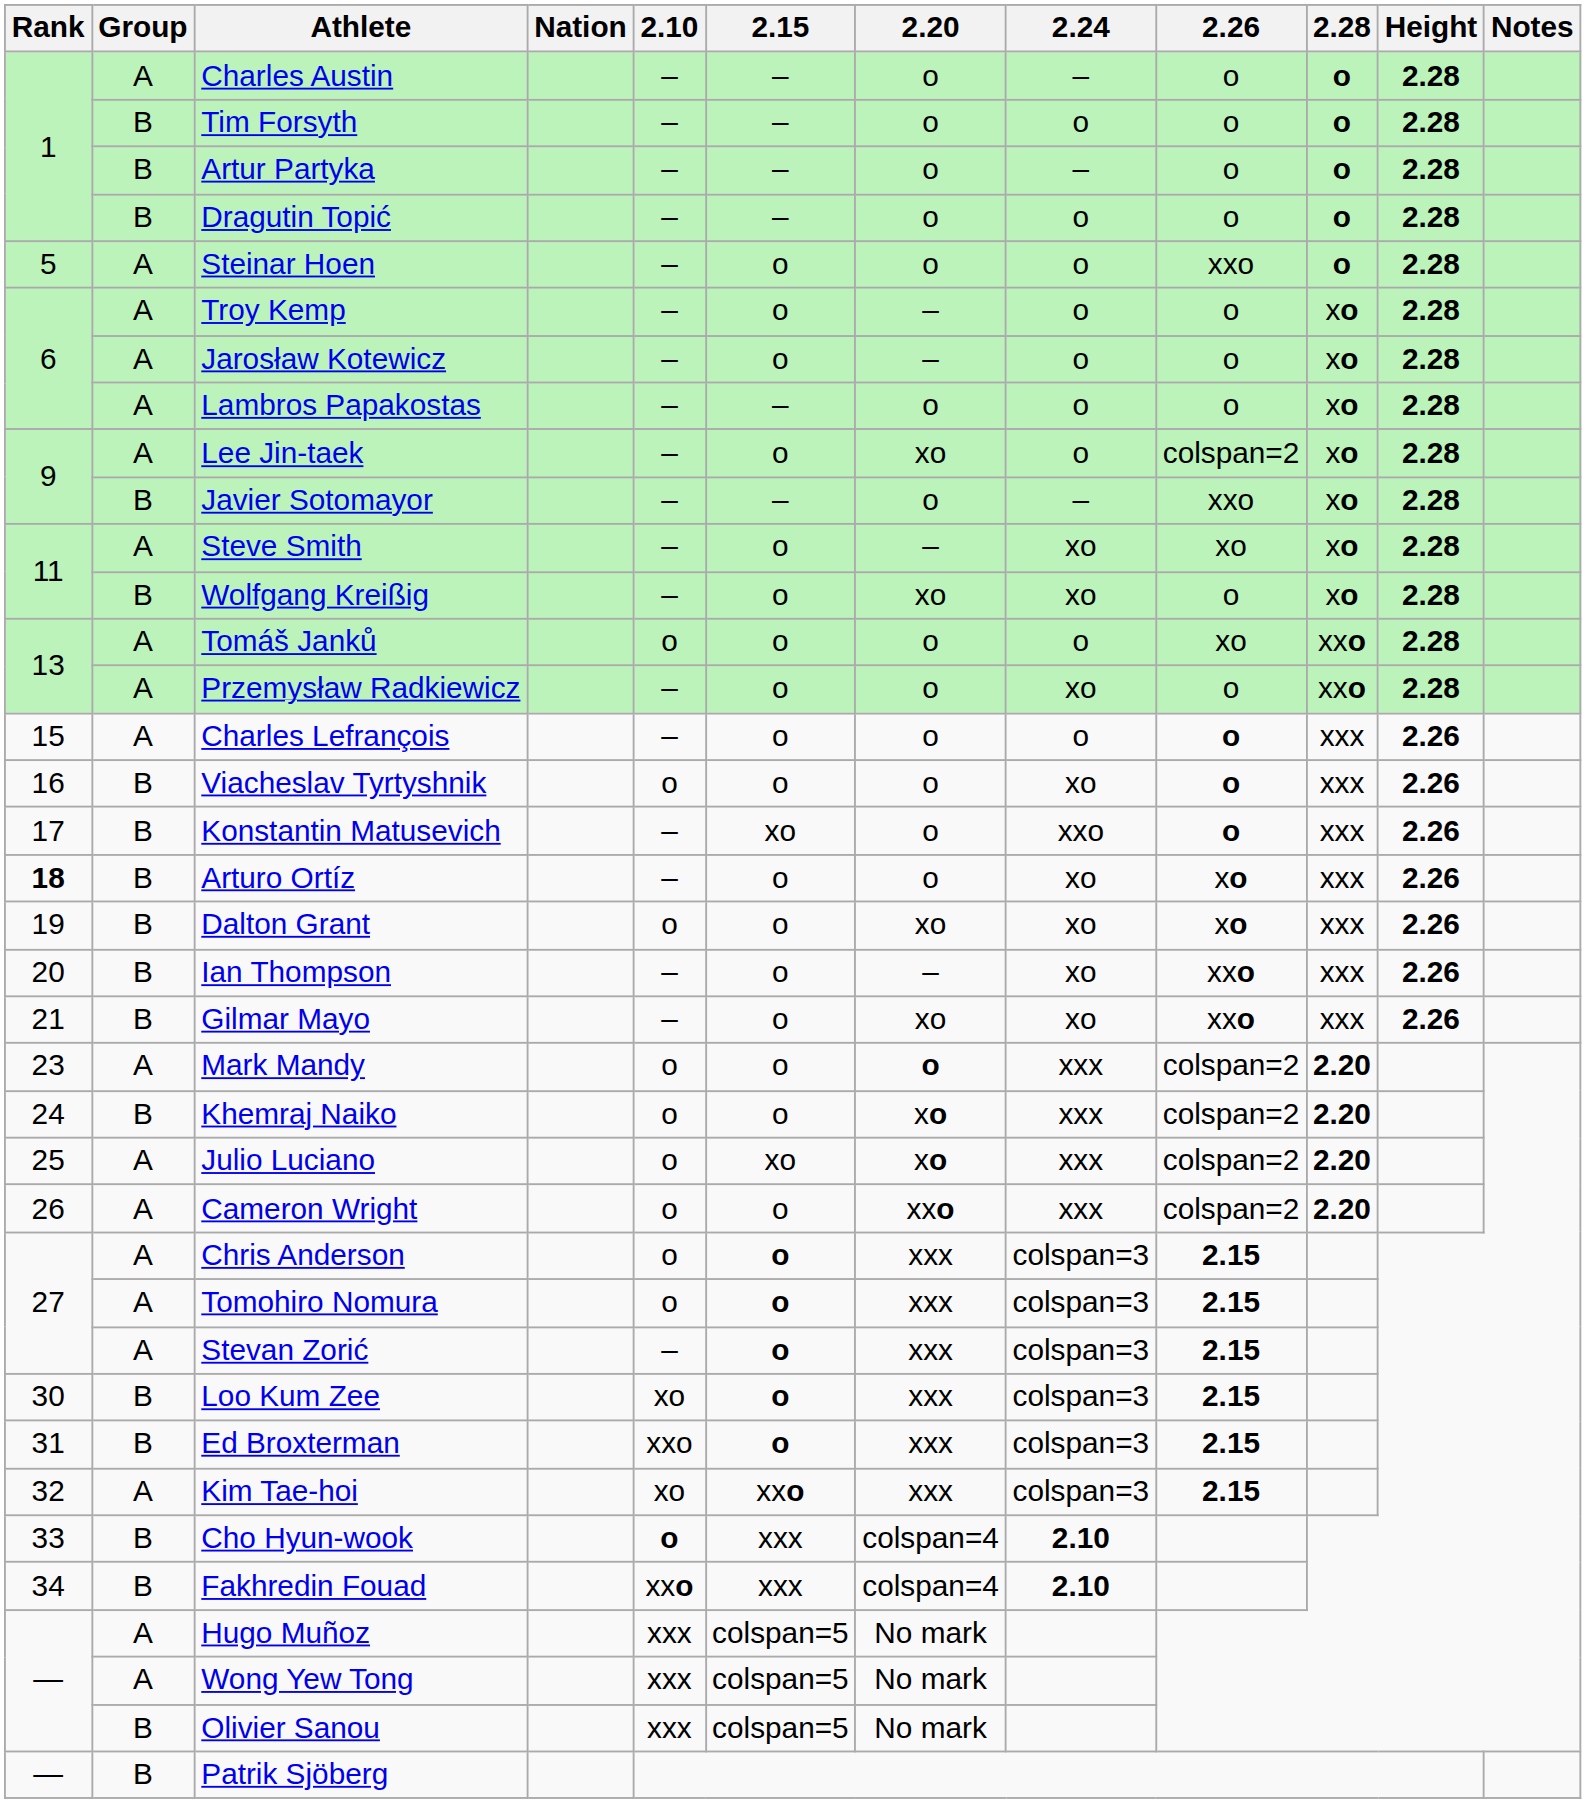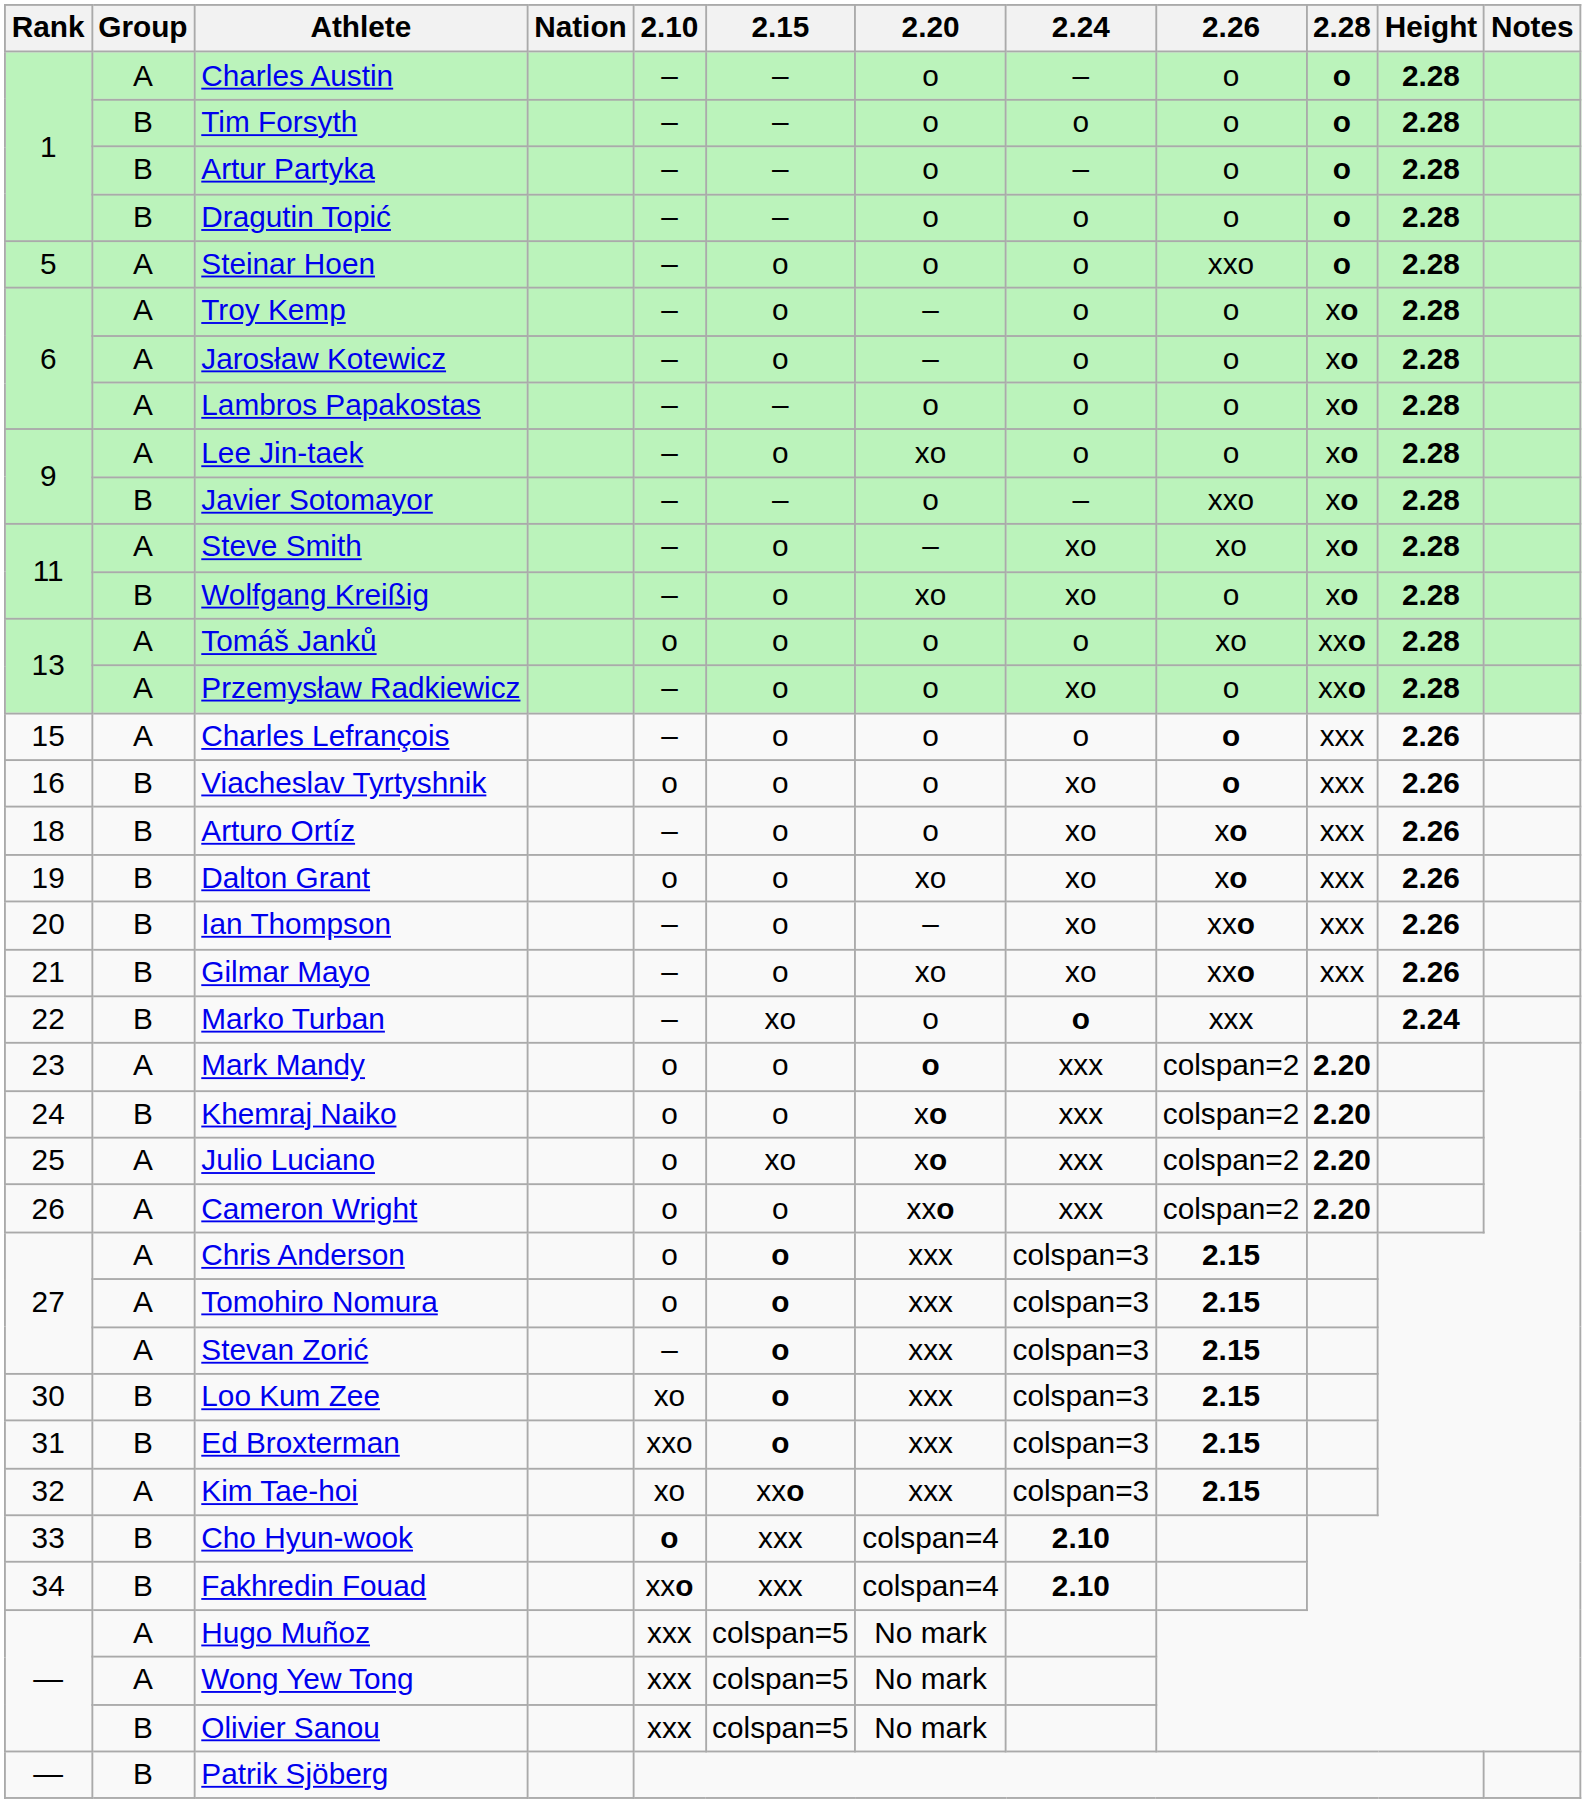Lee Jin-taek | 2.26: colspan=2 -> o
- row: 17 | B | Konstantin Matusevich | – | xo | o | xxo | o | xxx | 2.26
Arturo Ortíz | Rank: bold -> normal
+ row: 22 | B | Marko Turban | – | xo | o | o | xxx | 2.24
